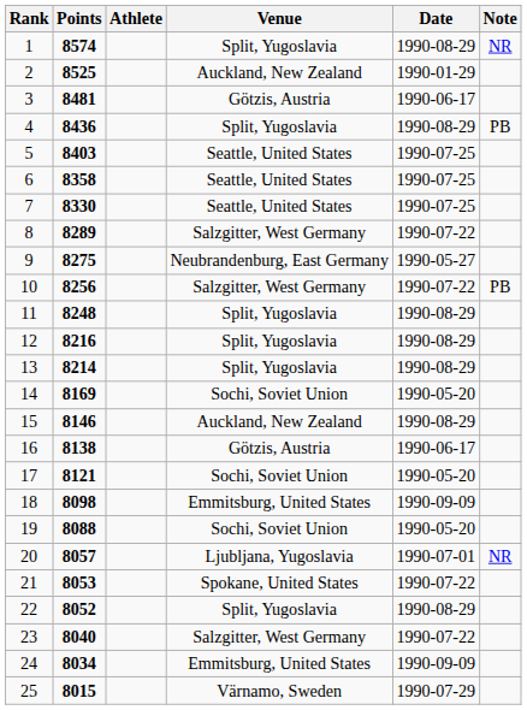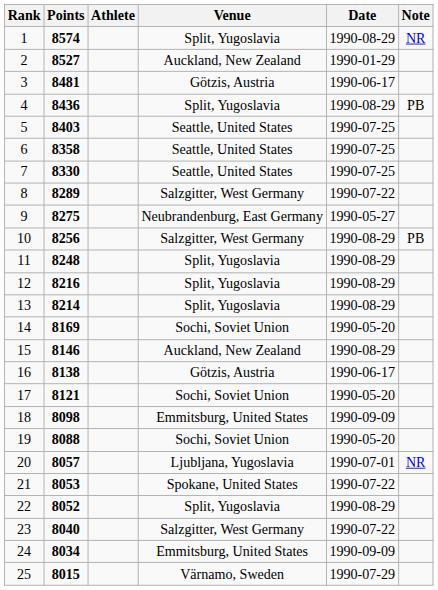2 | Points: 8525 -> 8527
10 | Date: 1990-07-22 -> 1990-08-29
